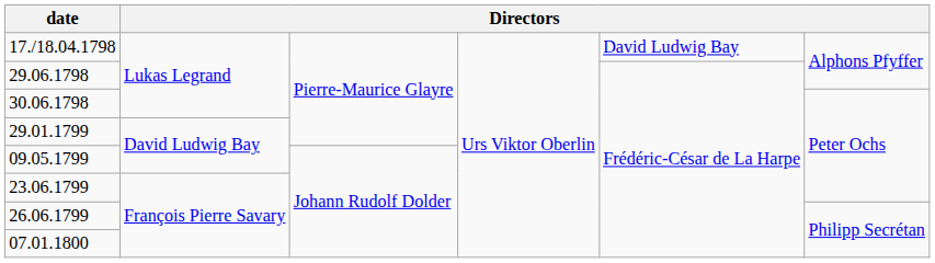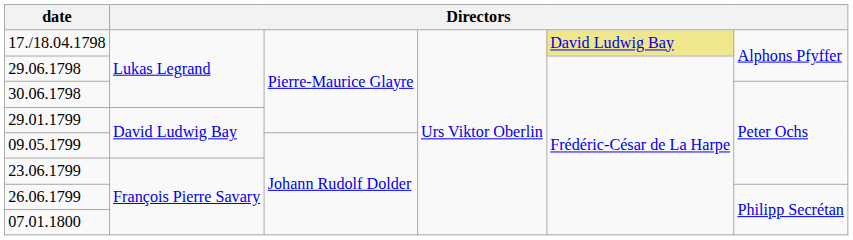17./18.04.1798 | column 5: no background -> khaki background
